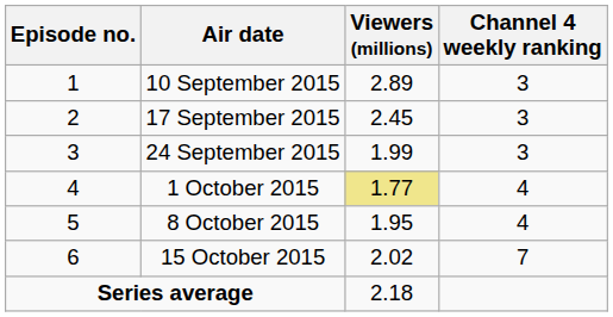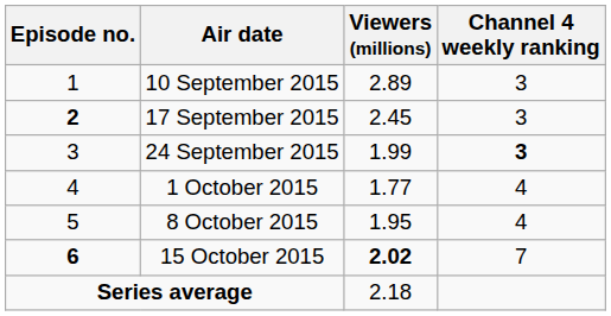17 September 2015 | Episode no.: normal -> bold
24 September 2015 | Channel 4 weekly ranking: normal -> bold
1 October 2015 | Viewers (millions): khaki background -> no background
15 October 2015 | Episode no.: normal -> bold
15 October 2015 | Viewers (millions): normal -> bold
